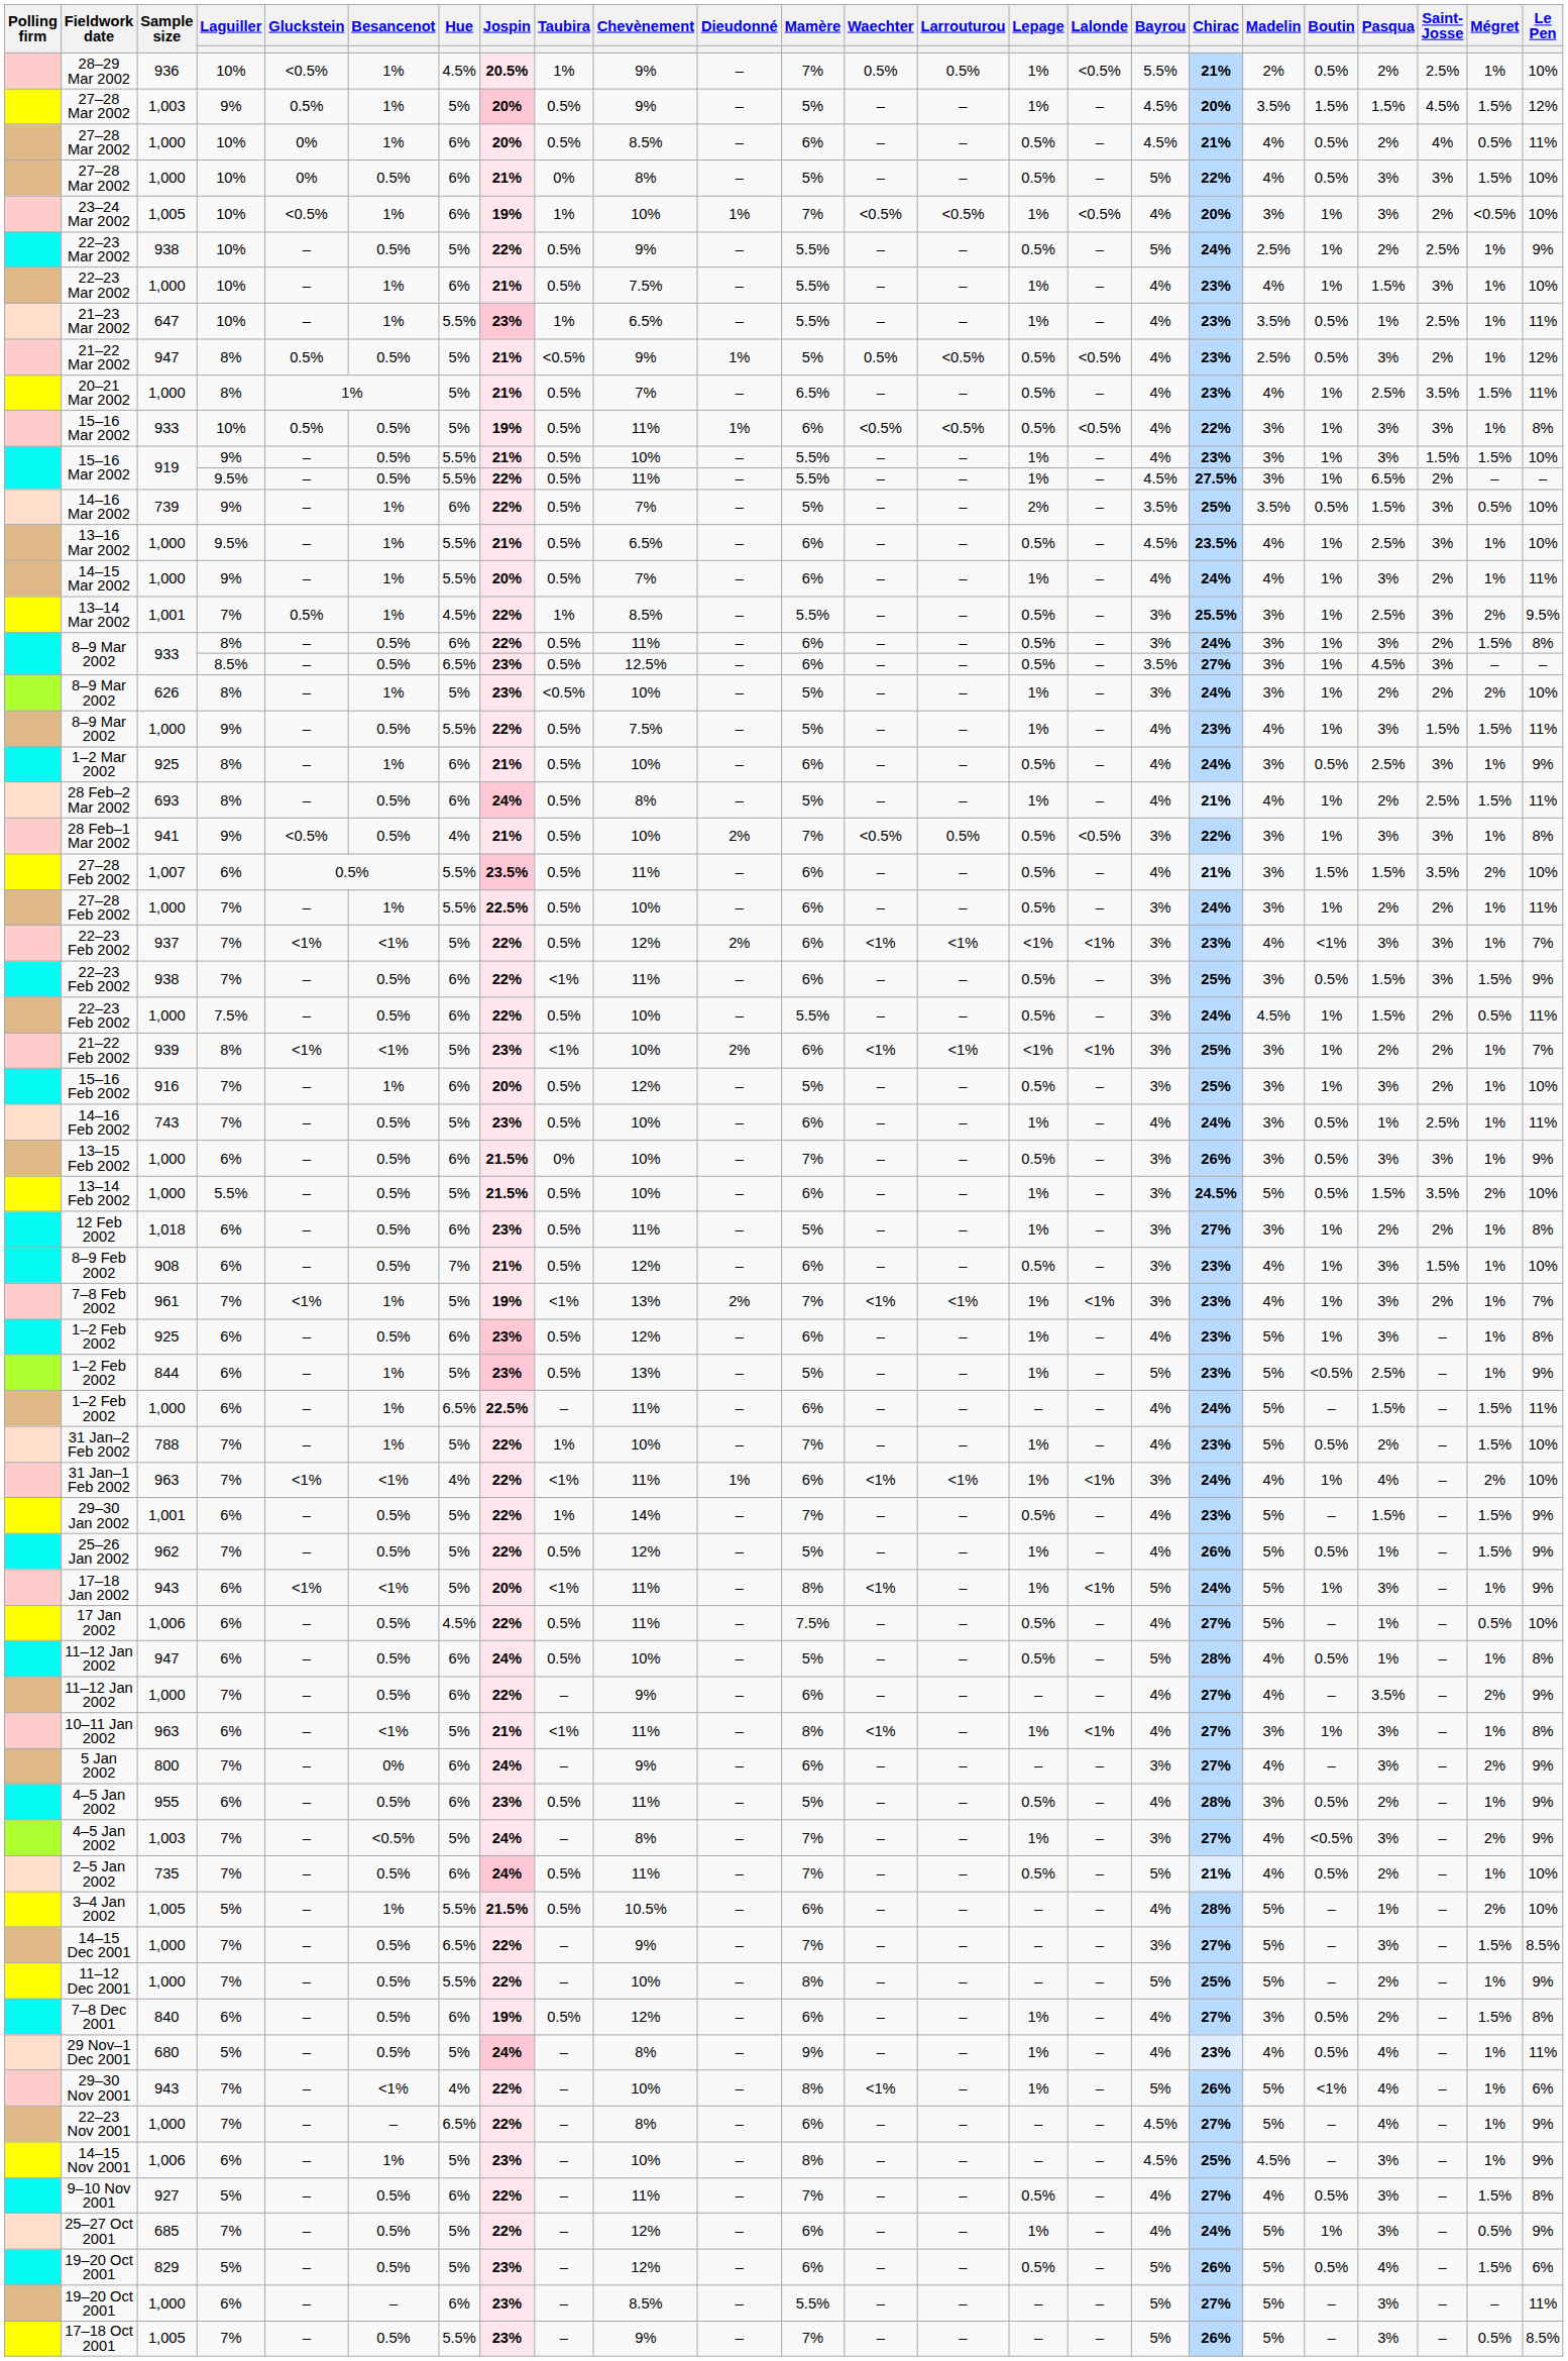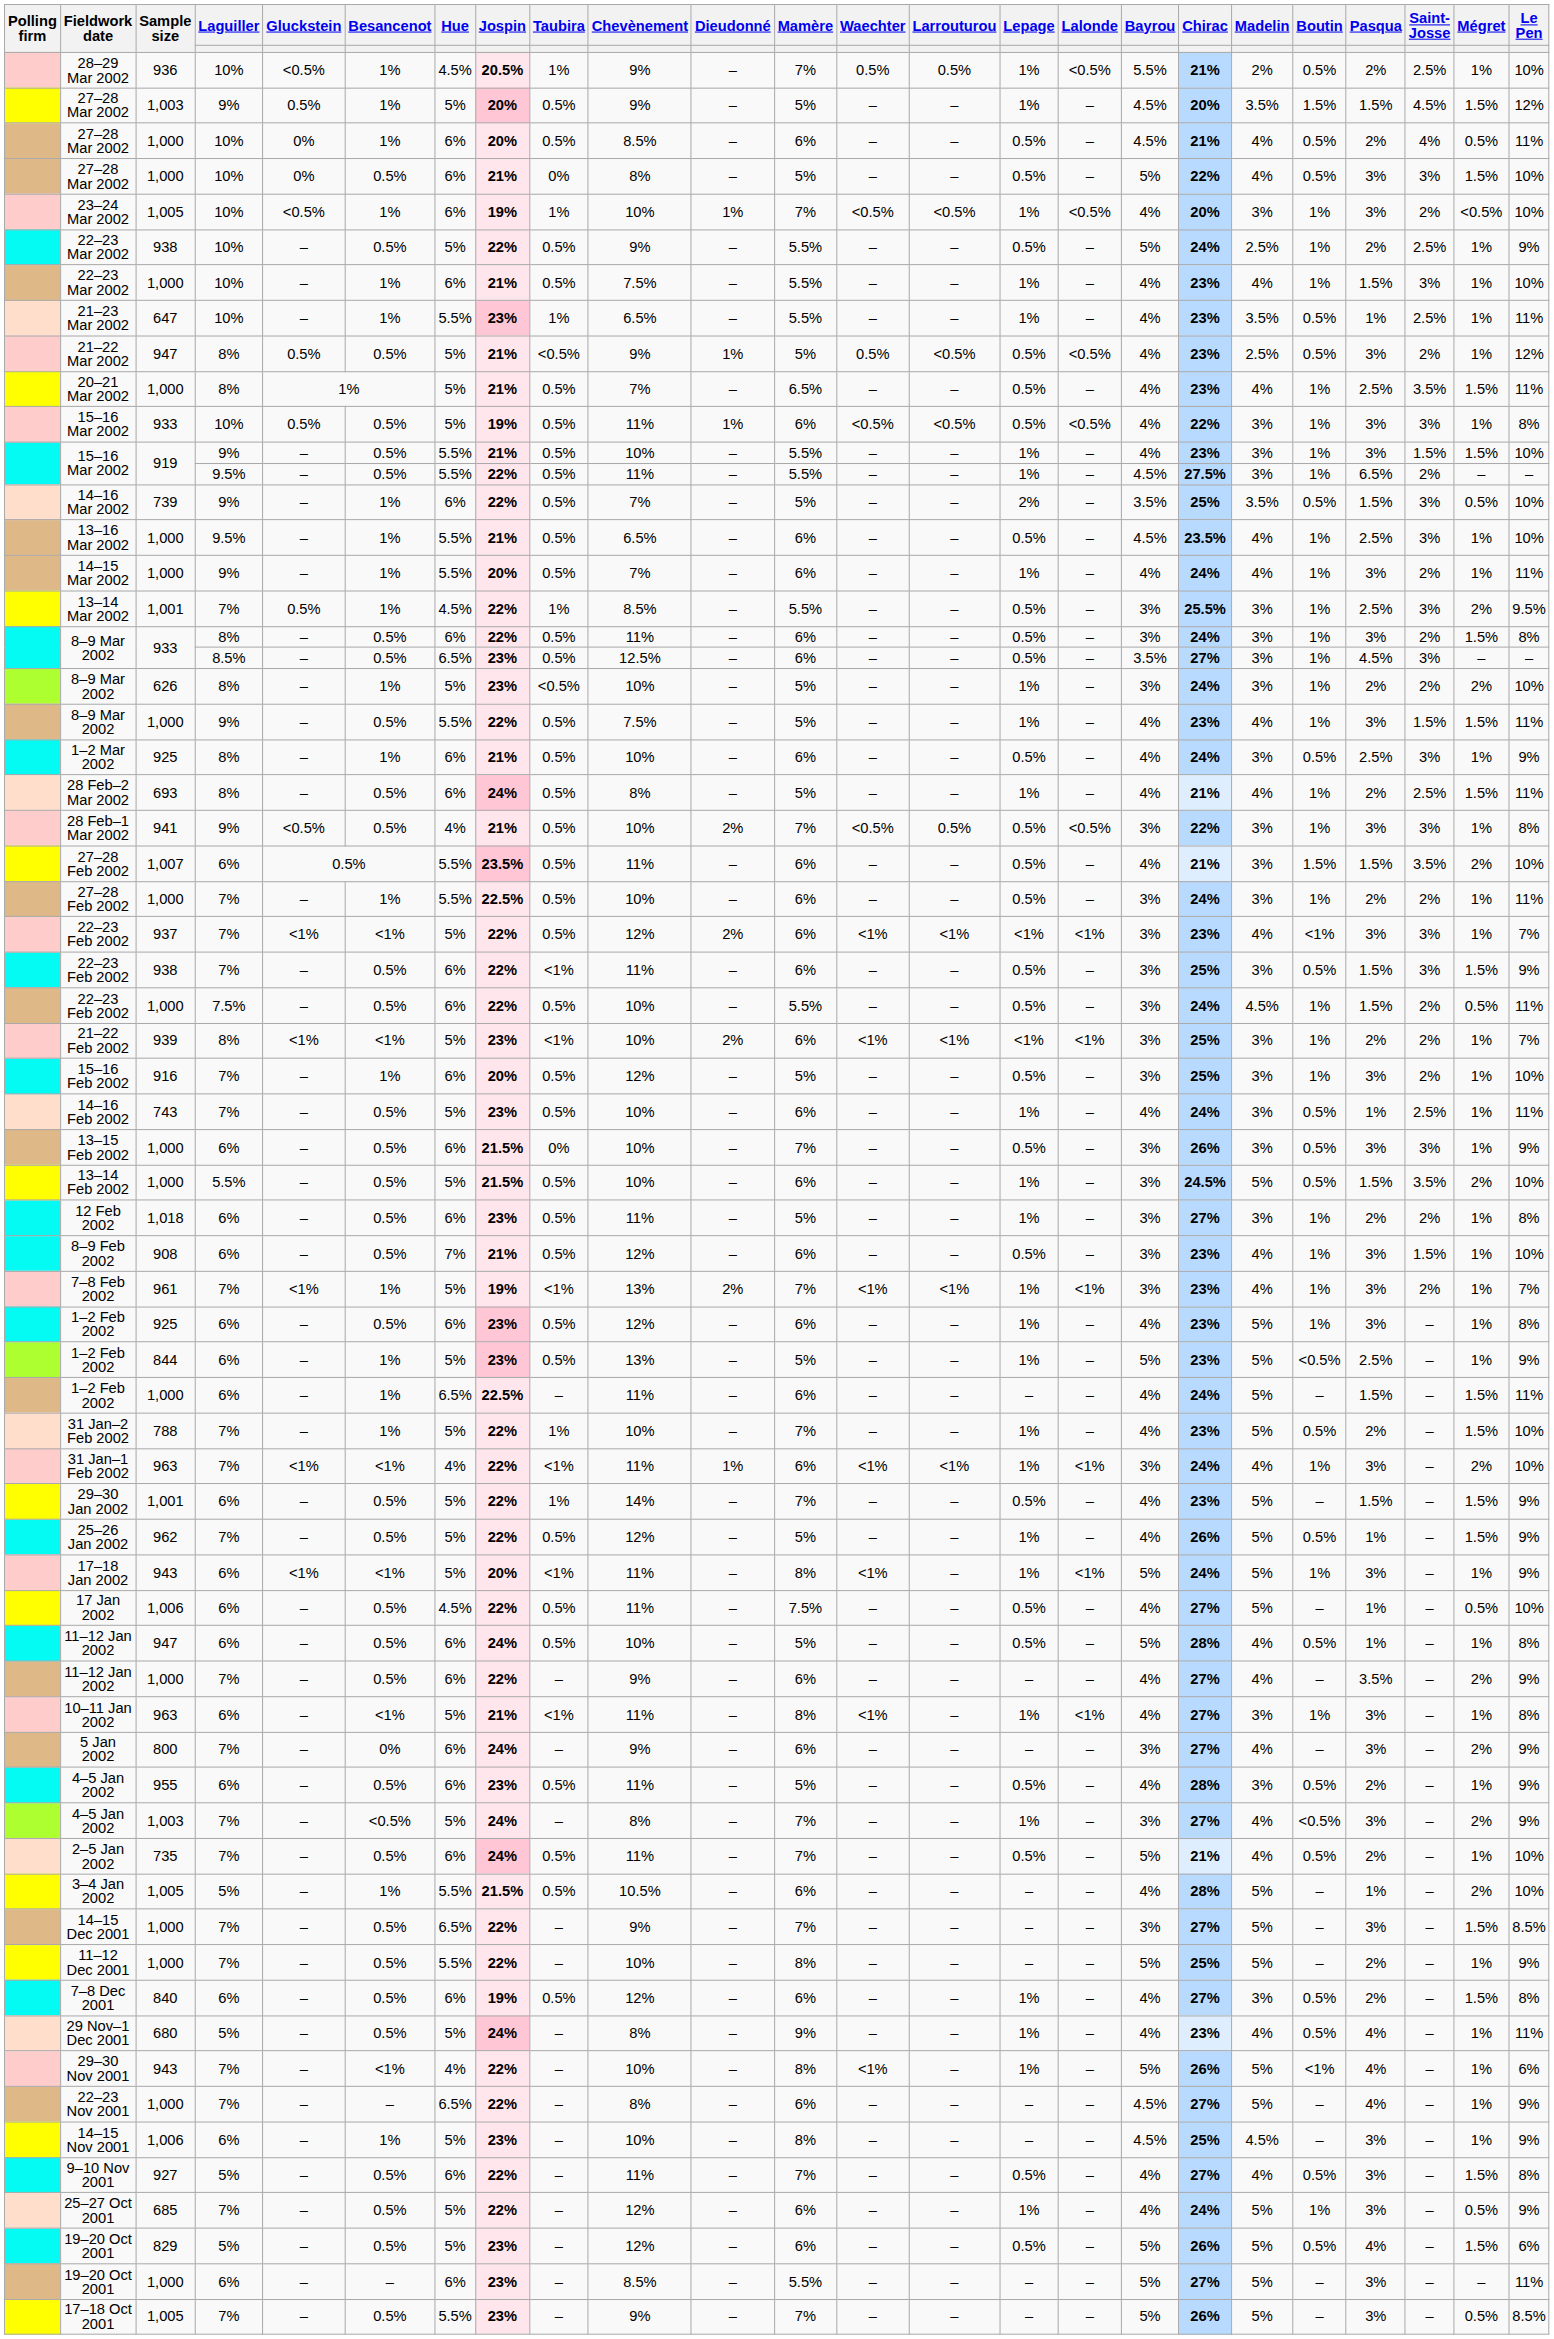31 Jan–1 Feb 2002 | Pasqua: 4% -> 3%
